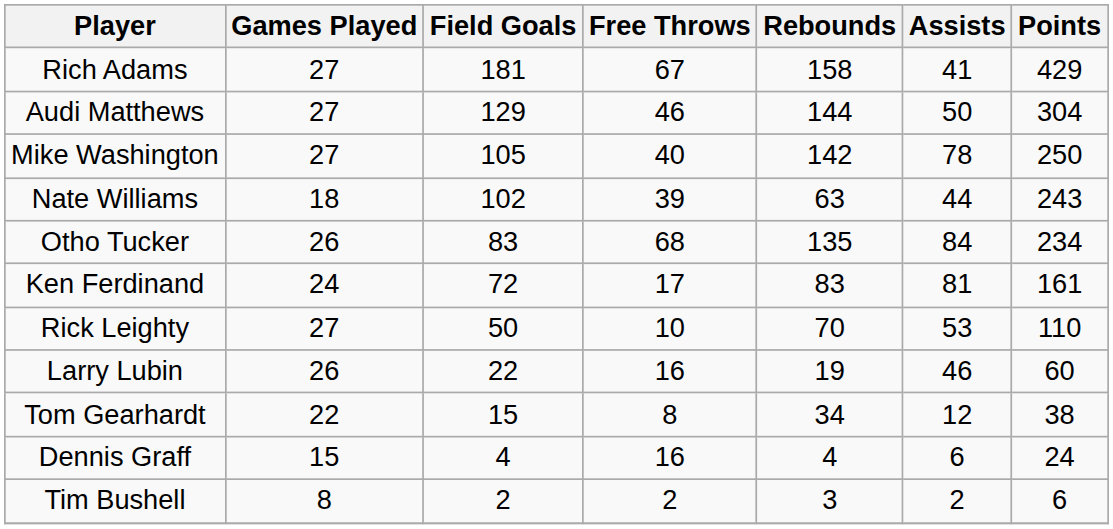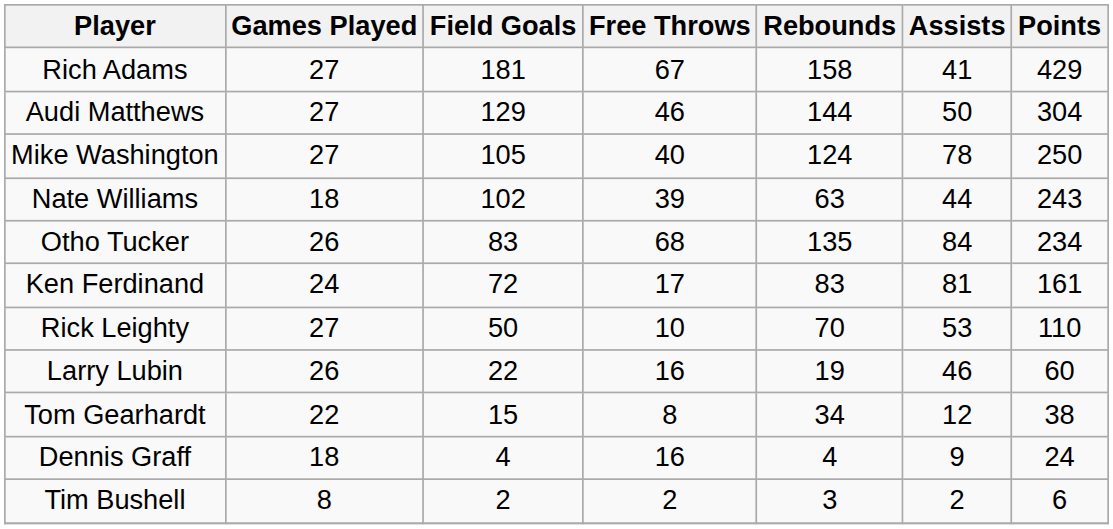Mike Washington | Rebounds: 142 -> 124
Dennis Graff | Games Played: 15 -> 18
Dennis Graff | Assists: 6 -> 9
